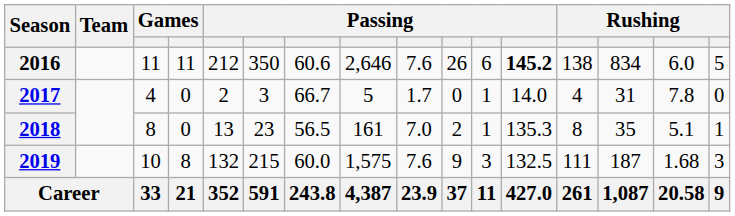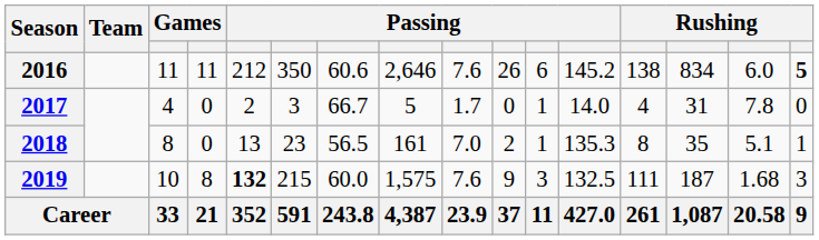2016 | column 12: bold -> normal
2016 | column 16: normal -> bold
2019 | column 5: normal -> bold
